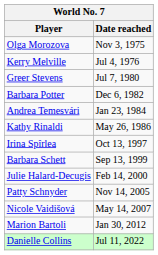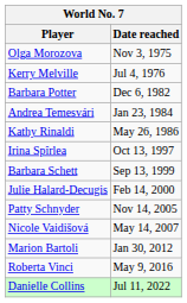- row: Greer Stevens | Jul 7, 1980
+ row: Roberta Vinci | May 9, 2016
